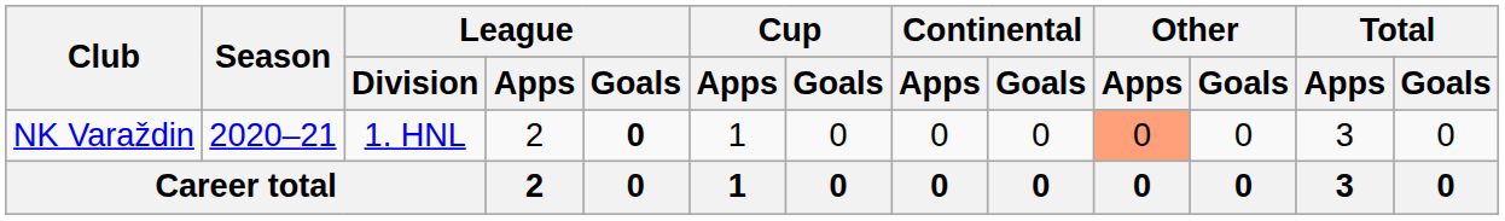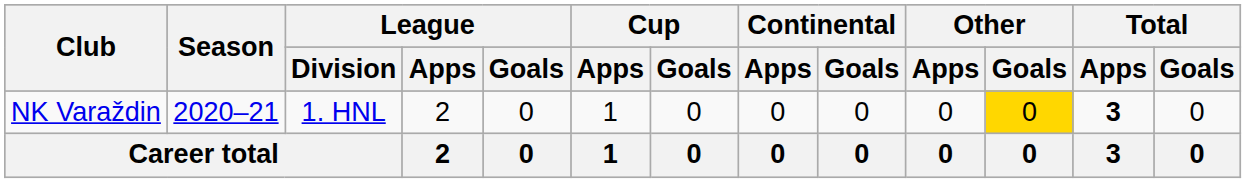NK Varaždin | League / Goals: bold -> normal
NK Varaždin | Other / Apps: lightsalmon background -> no background
NK Varaždin | Other / Goals: no background -> gold background
NK Varaždin | Total / Apps: normal -> bold
